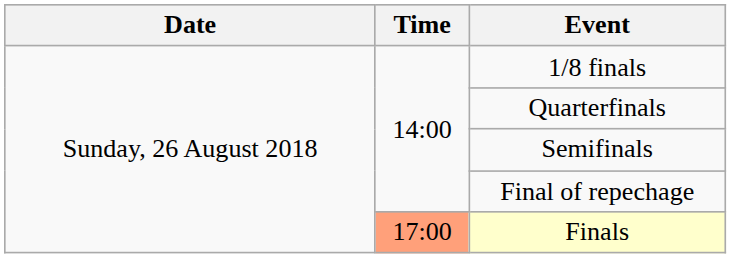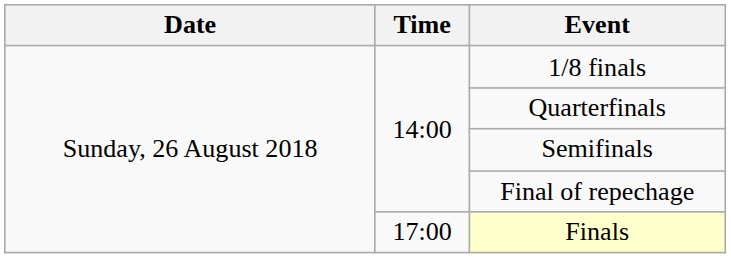Finals | Time: lightsalmon background -> no background
